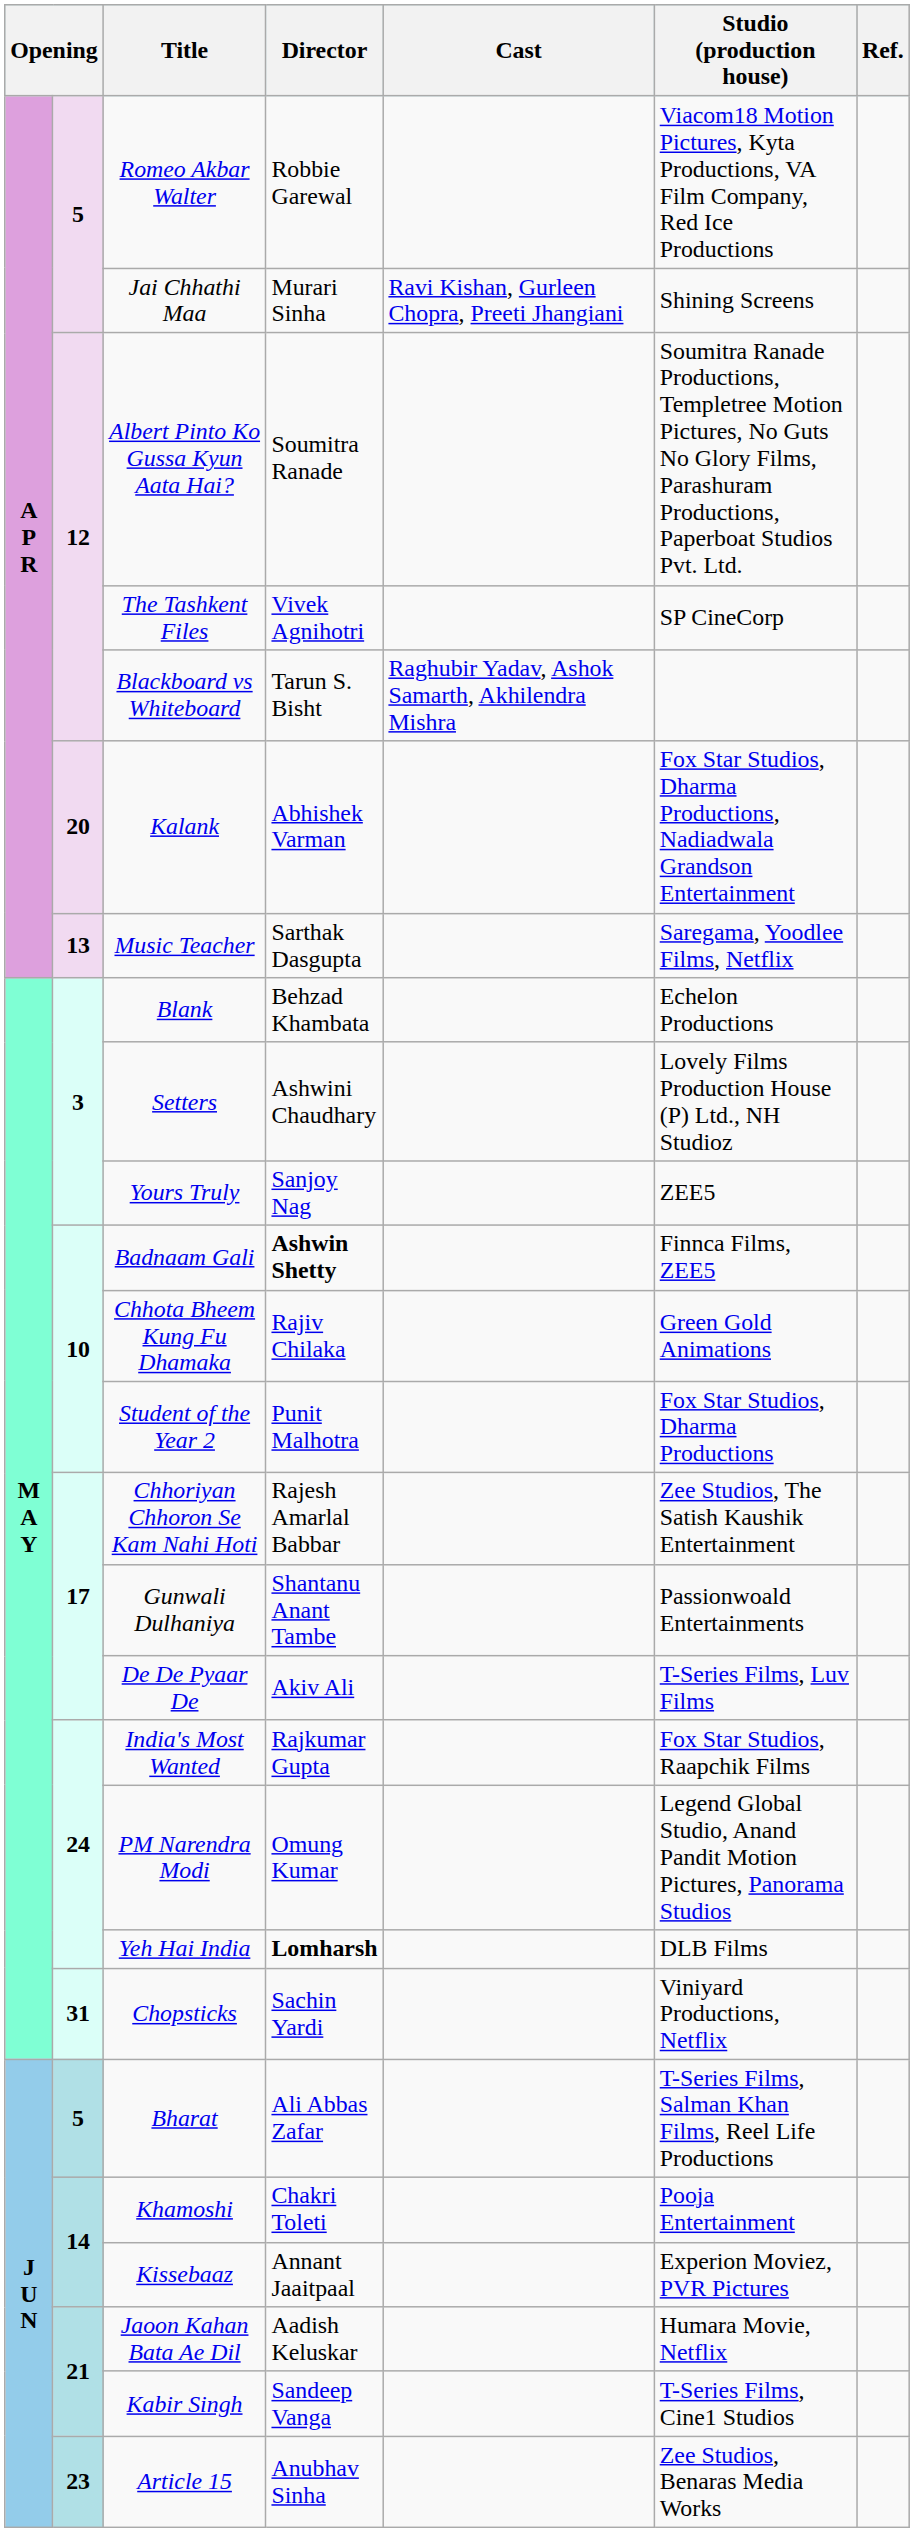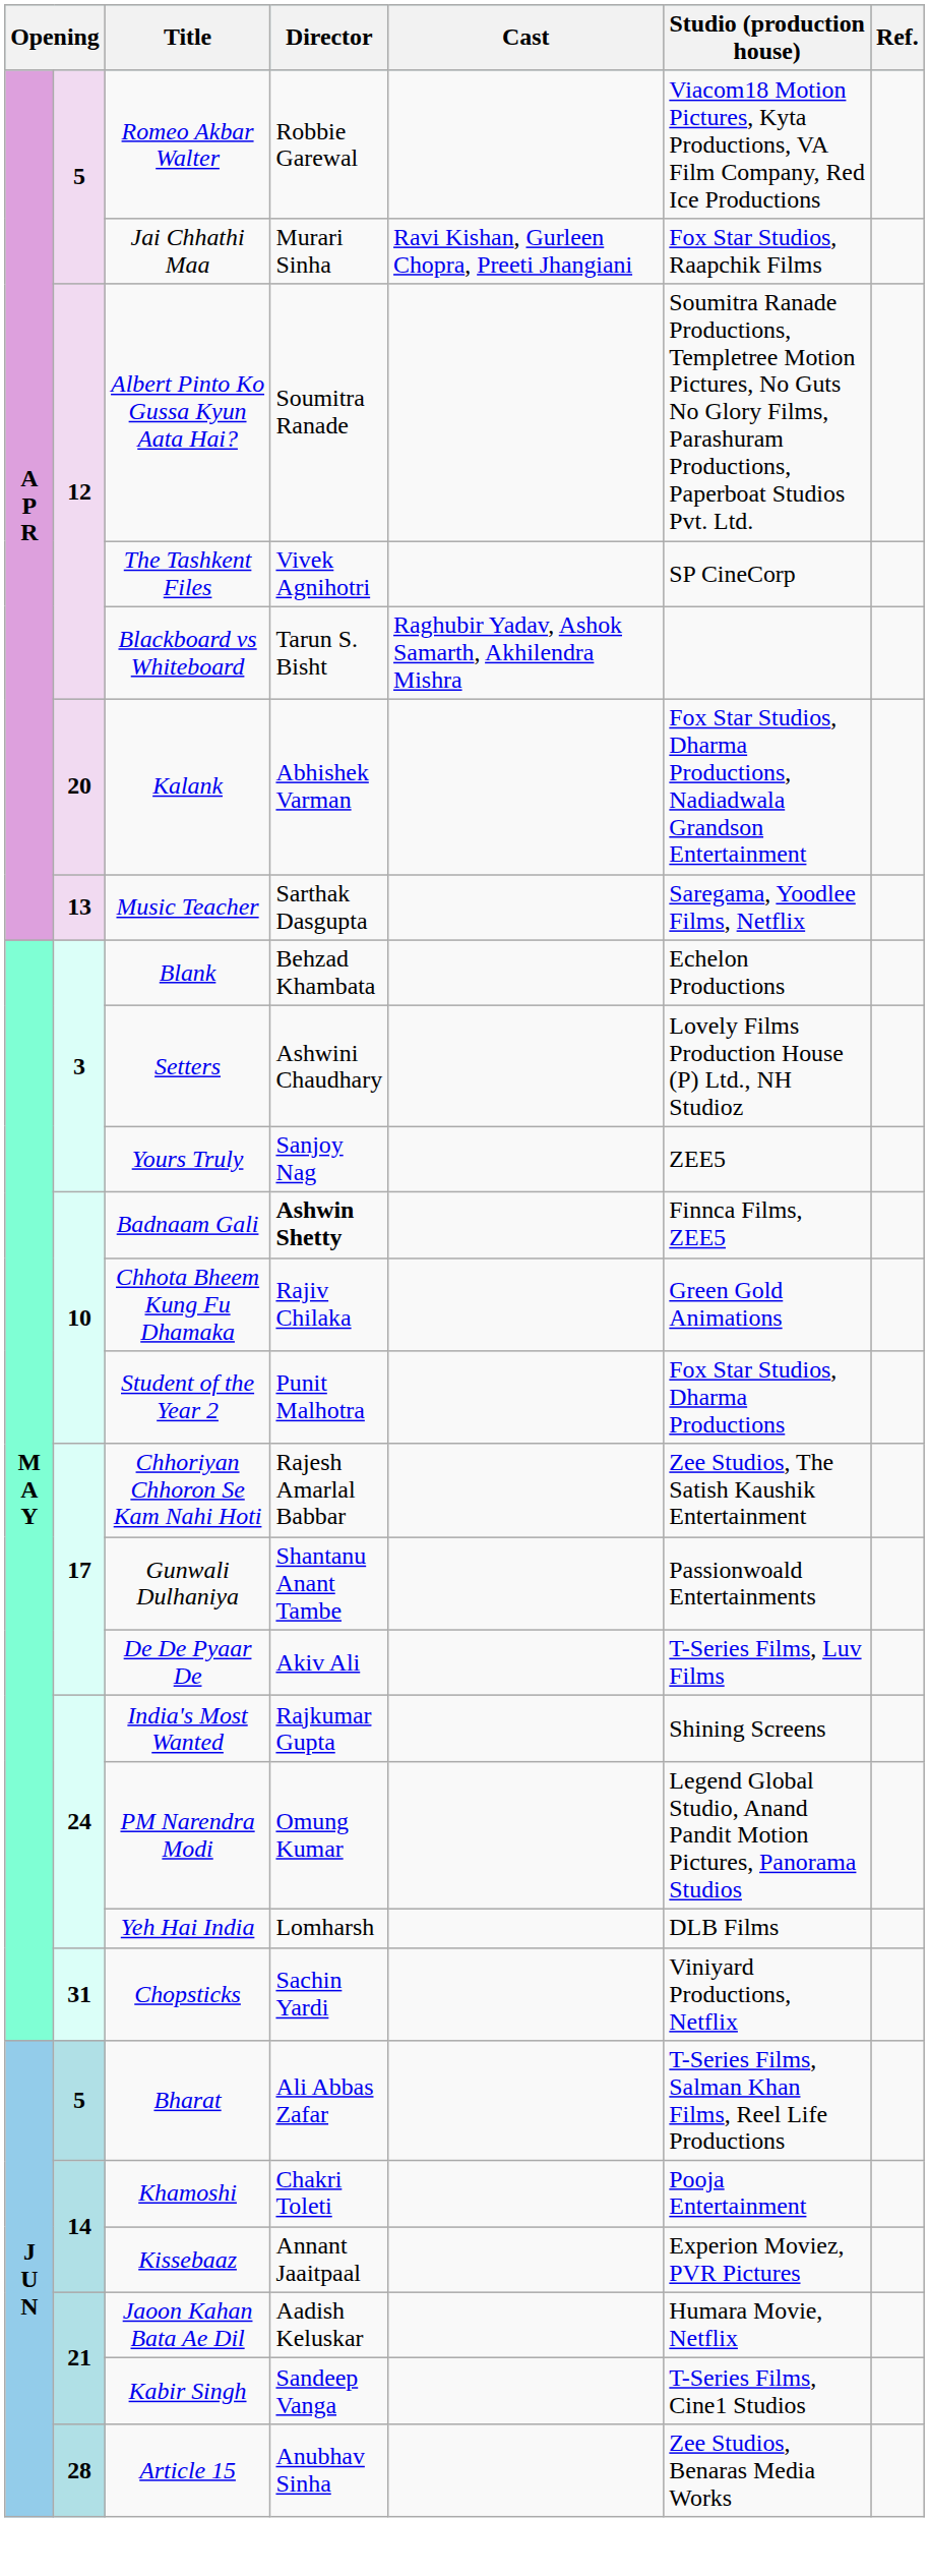Jai Chhathi Maa | Studio (production house): Shining Screens -> Fox Star Studios, Raapchik Films
India's Most Wanted | Studio (production house): Fox Star Studios, Raapchik Films -> Shining Screens
Yeh Hai India | Director: bold -> normal
Article 15 | column 2: 23 -> 28
